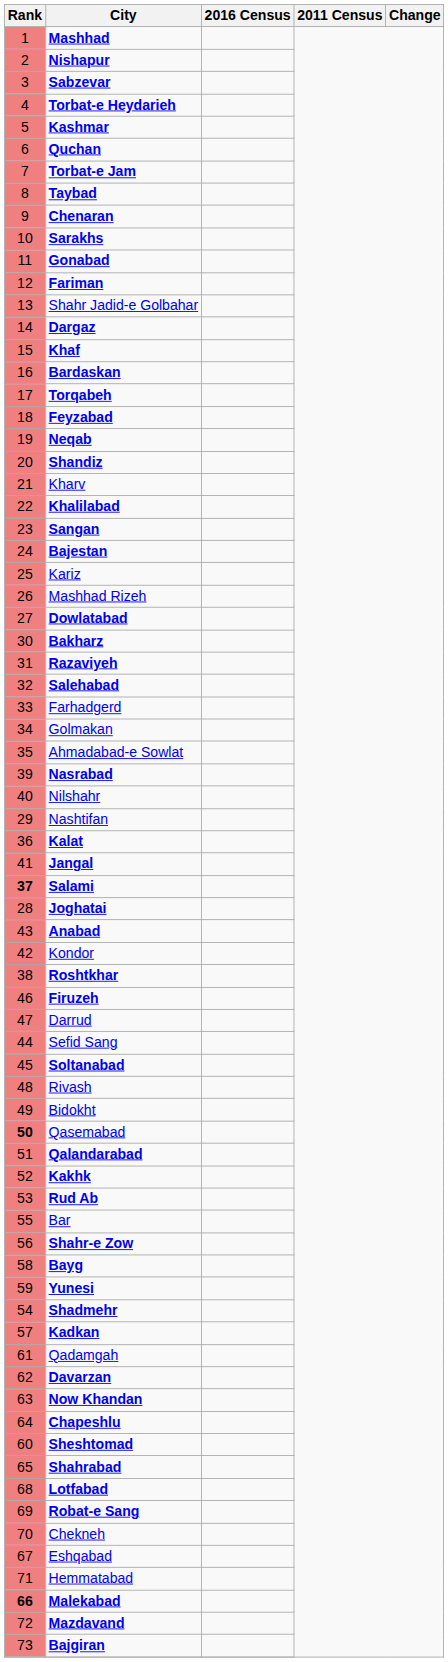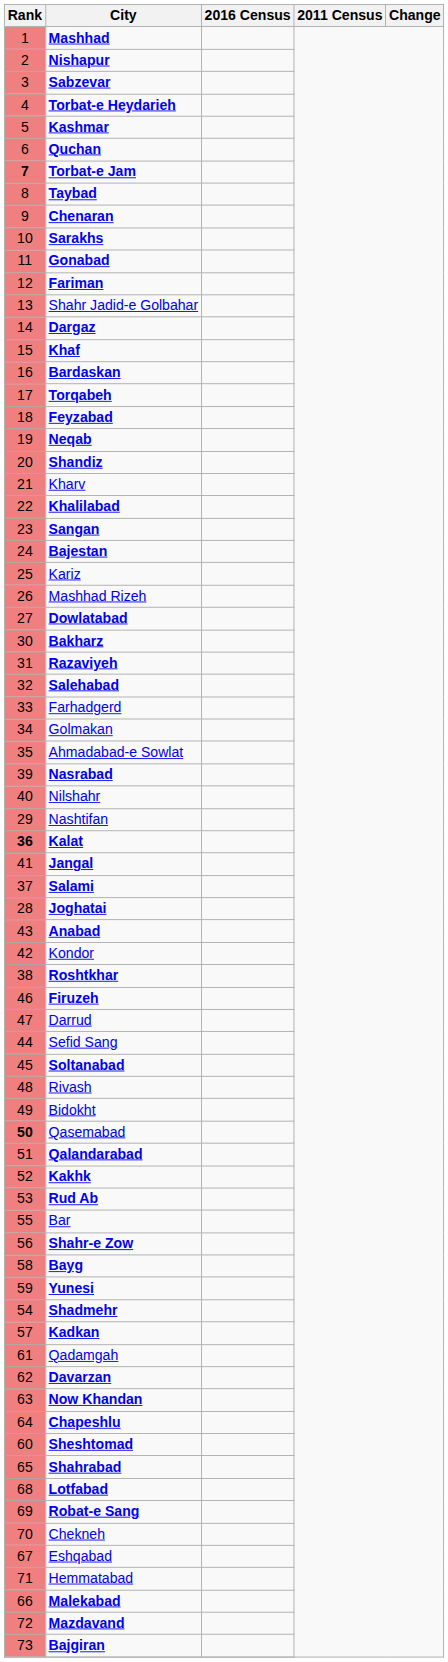Torbat-e Jam | Rank: normal -> bold
Kalat | Rank: normal -> bold
Salami | Rank: bold -> normal
Malekabad | Rank: bold -> normal
